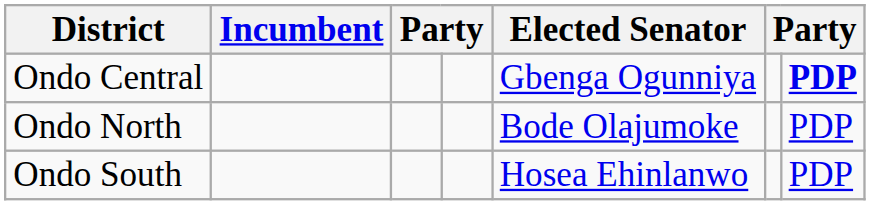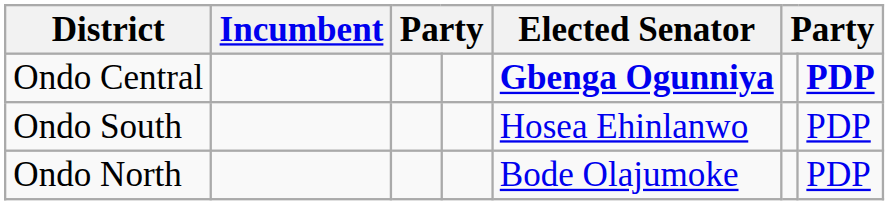Ondo Central | Elected Senator: normal -> bold
rows swapped: Ondo North <-> Ondo South
